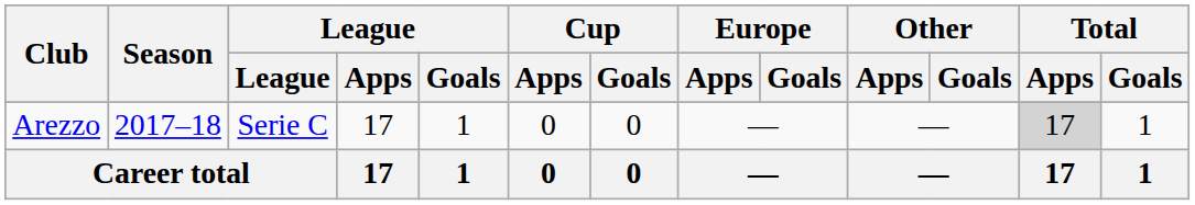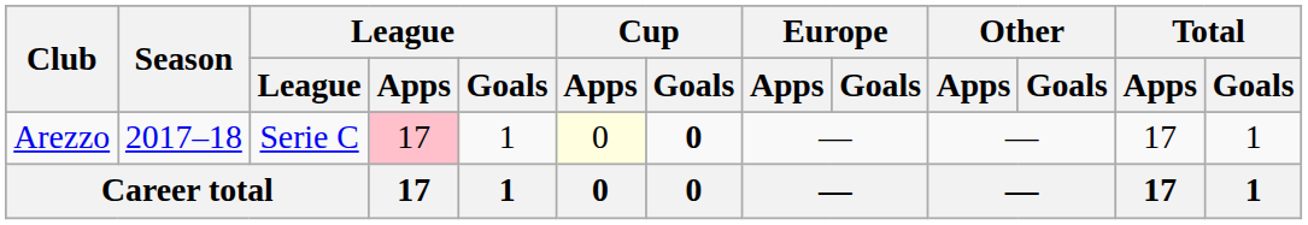Arezzo | League / Apps: no background -> pink background
Arezzo | Cup / Apps: no background -> lightyellow background
Arezzo | Cup / Goals: normal -> bold
Arezzo | Total / Apps: lightgrey background -> no background
